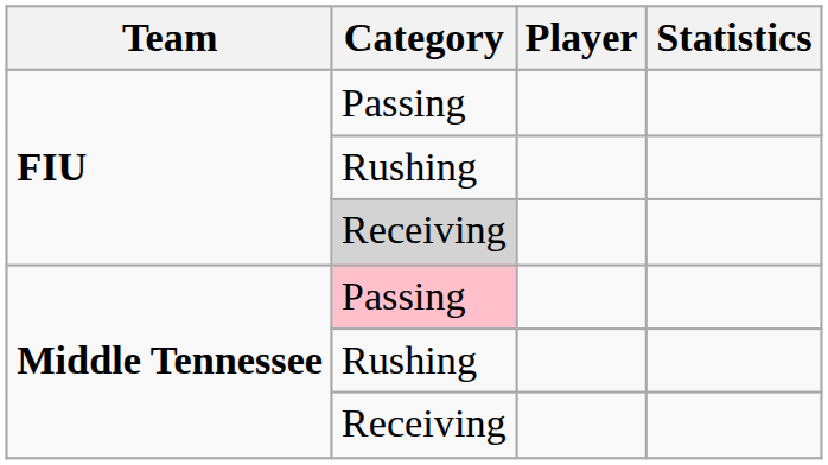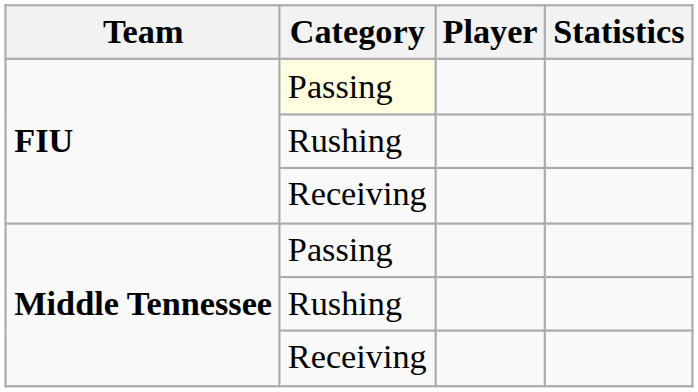FIU / Passing | Category: no background -> lightyellow background
FIU / Receiving | Category: lightgrey background -> no background
Middle Tennessee / Passing | Category: pink background -> no background
